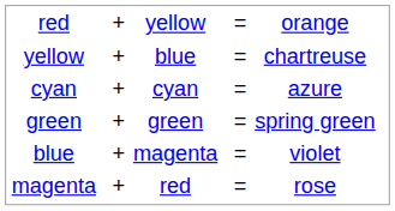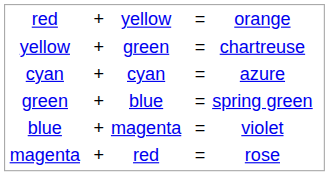row 2 | column 3: blue -> green
row 4 | column 3: green -> blue
